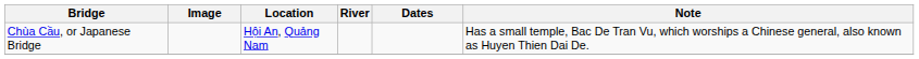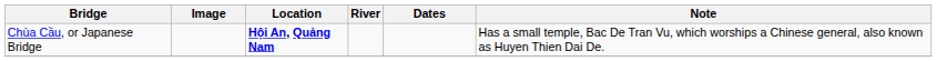Chùa Cầu, or Japanese Bridge | Location: normal -> bold
